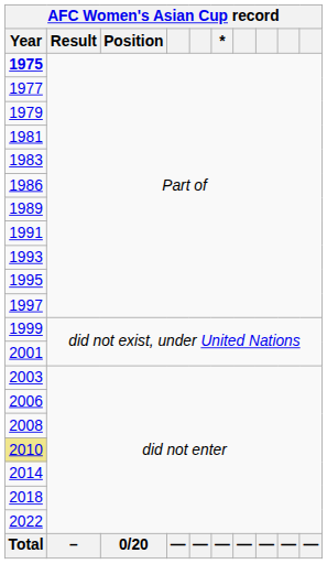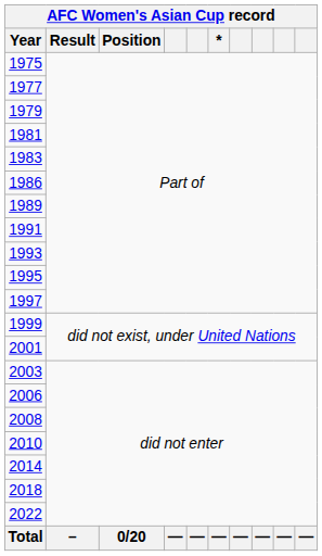1975 | Year: bold -> normal
2010 | Year: khaki background -> no background
